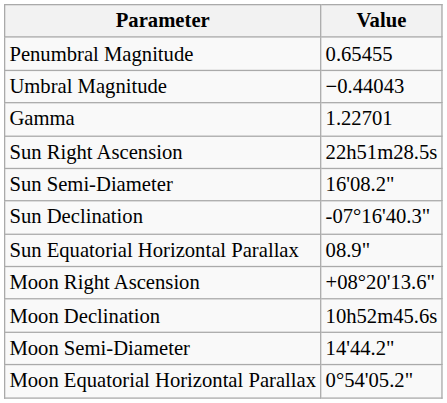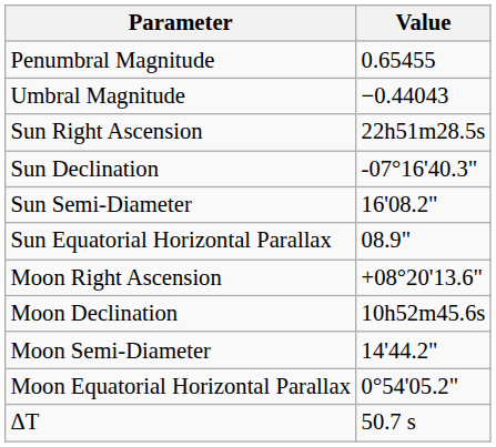- row: Gamma | 1.22701
rows swapped: Sun Declination <-> Sun Semi-Diameter
+ row: ΔT | 50.7 s
